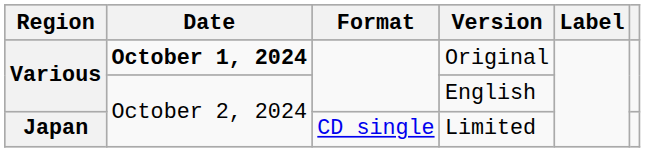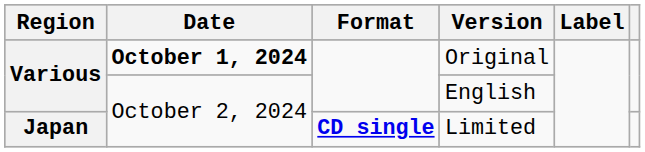Limited | Format: normal -> bold
